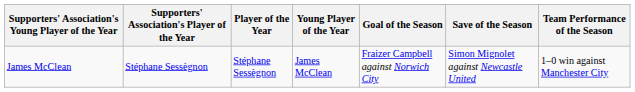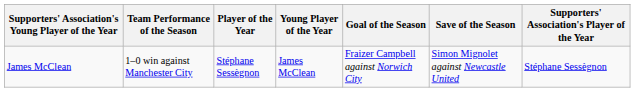columns swapped: Supporters' Association's Player of the Year <-> Team Performance of the Season
